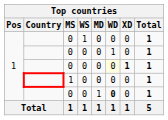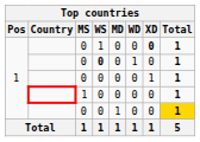row 3 | XD: normal -> bold
row 4 | WS: normal -> bold
row 5 | WD: lightyellow background -> no background
row 5 | XD: bold -> normal
row 7 | WD: bold -> normal
row 7 | Total: no background -> gold background
